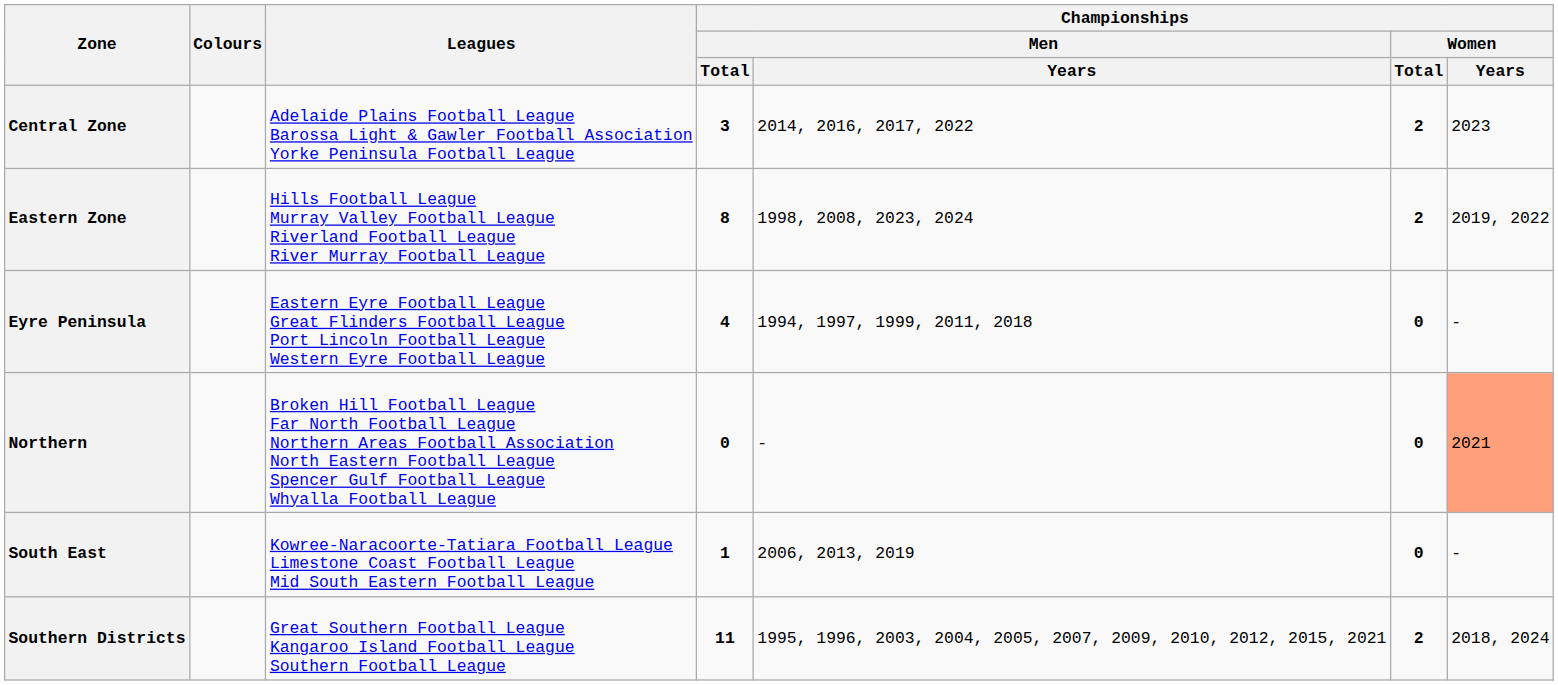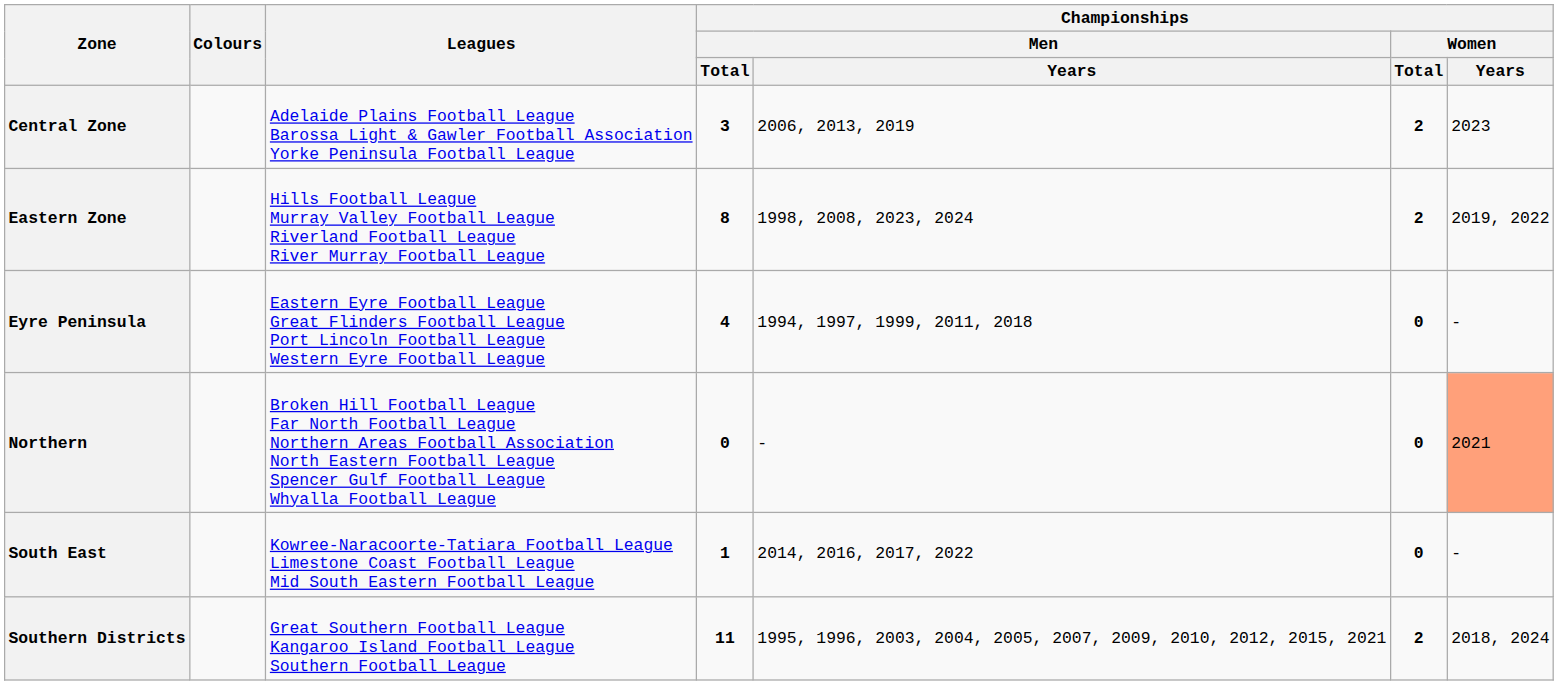Central Zone | Championships / Men / Years: 2014, 2016, 2017, 2022 -> 2006, 2013, 2019
South East | Championships / Men / Years: 2006, 2013, 2019 -> 2014, 2016, 2017, 2022
